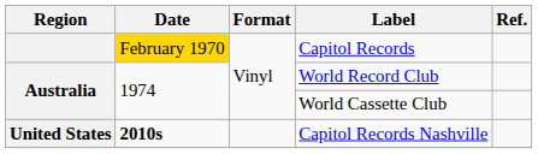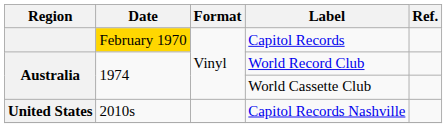Capitol Records Nashville | Date: bold -> normal
